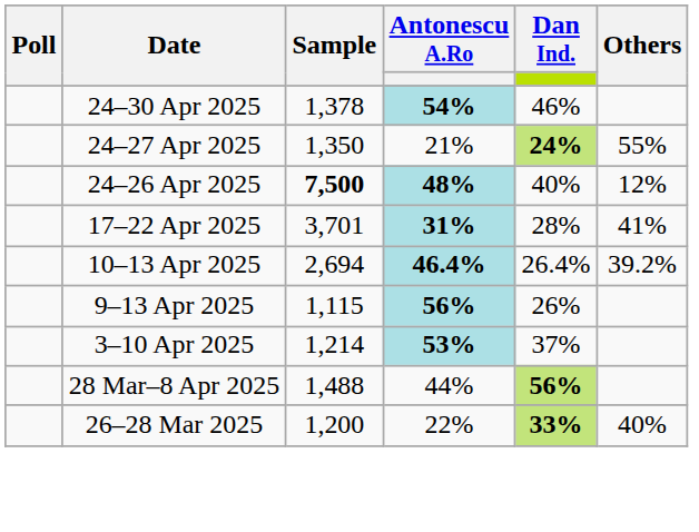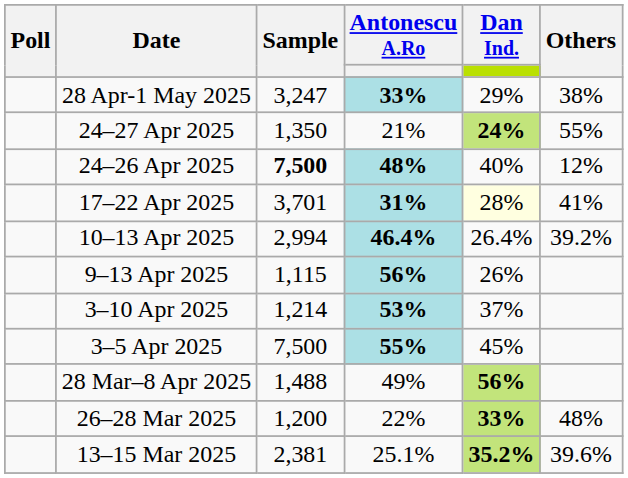+ row: 28 Apr-1 May 2025 | 3,247 | 33% | 29% | 38%
- row: 24–30 Apr 2025 | 1,378 | 54% | 46%
17–22 Apr 2025 | Dan Ind.: no background -> lightyellow background
10–13 Apr 2025 | Sample: 2,694 -> 2,994
+ row: 3–5 Apr 2025 | 7,500 | 55% | 45%
28 Mar–8 Apr 2025 | Antonescu A.Ro: 44% -> 49%
26–28 Mar 2025 | Others: 40% -> 48%
+ row: 13–15 Mar 2025 | 2,381 | 25.1% | 35.2% | 39.6%
